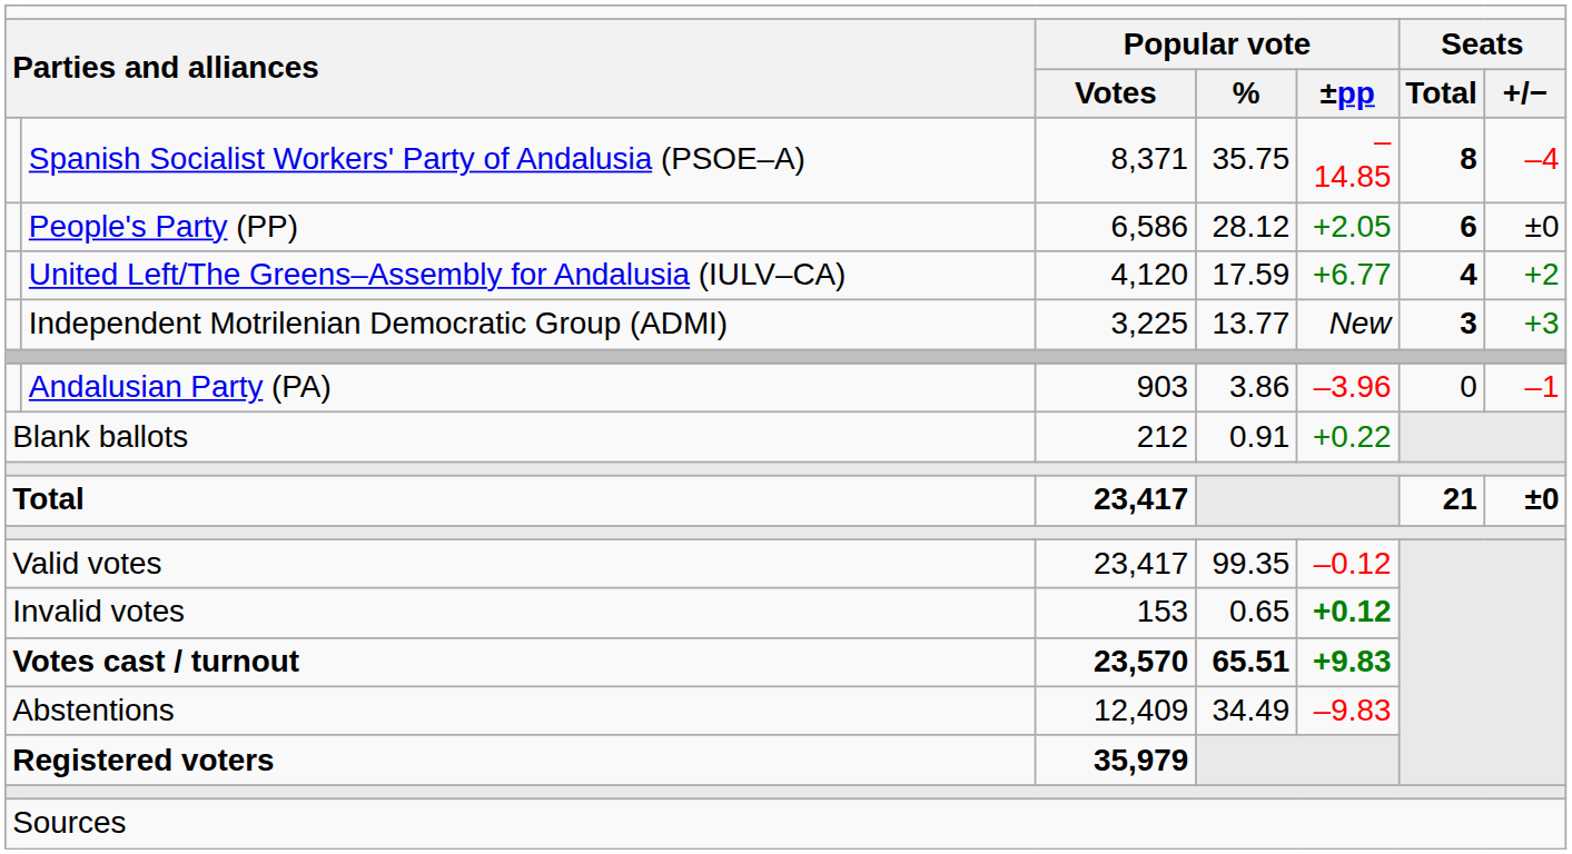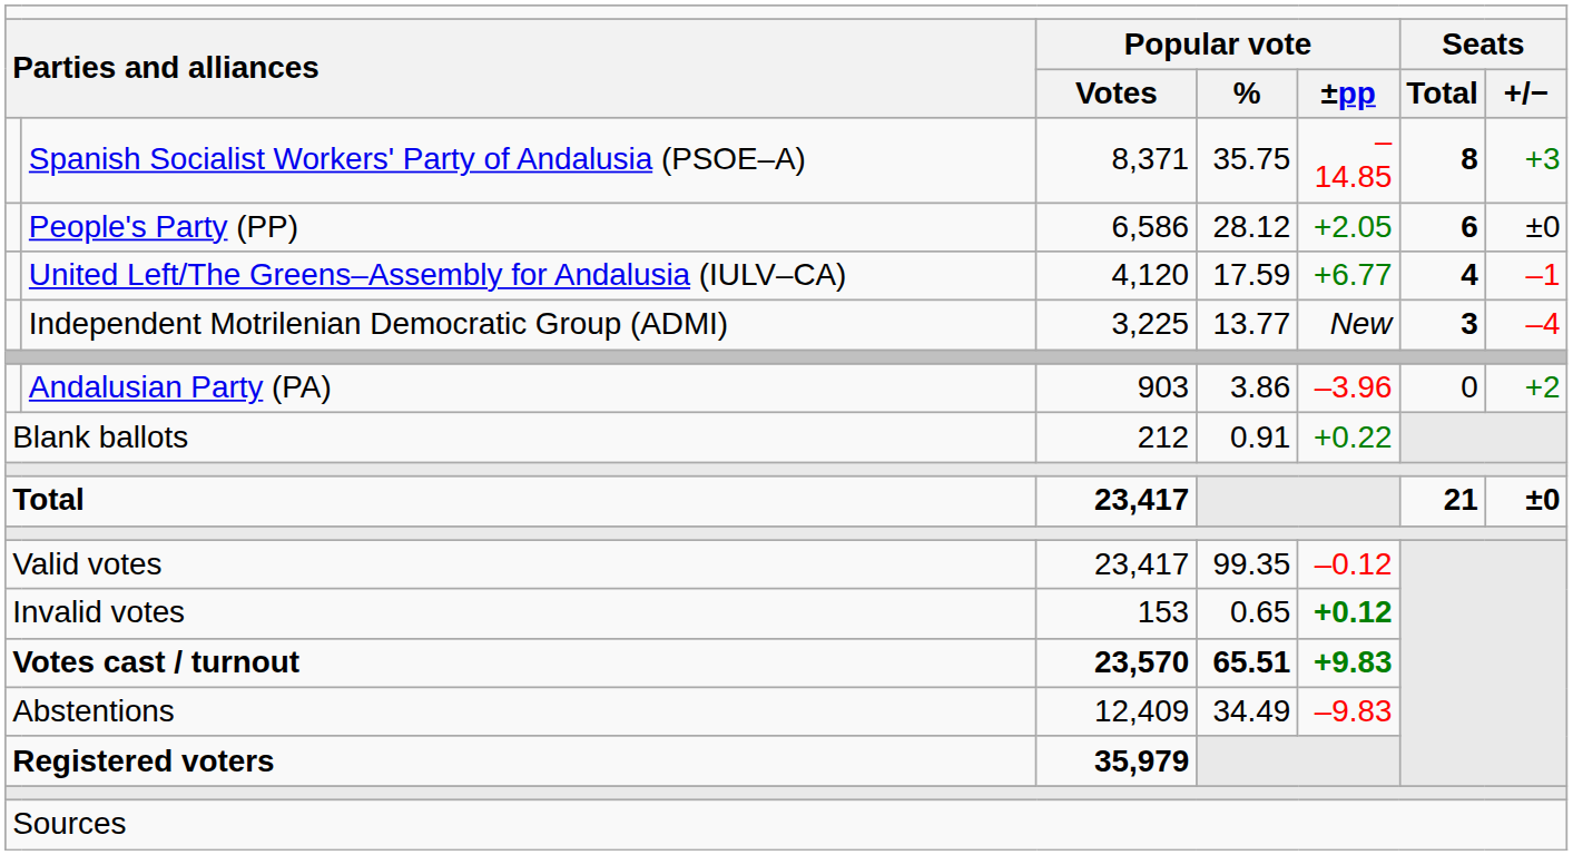Spanish Socialist Workers' Party of Andalusia (PSOE–A) | column 7: –4 -> +3
United Left/The Greens–Assembly for Andalusia (IULV–CA) | column 7: +2 -> –1
Independent Motrilenian Democratic Group (ADMI) | column 7: +3 -> –4
Andalusian Party (PA) | column 7: –1 -> +2
